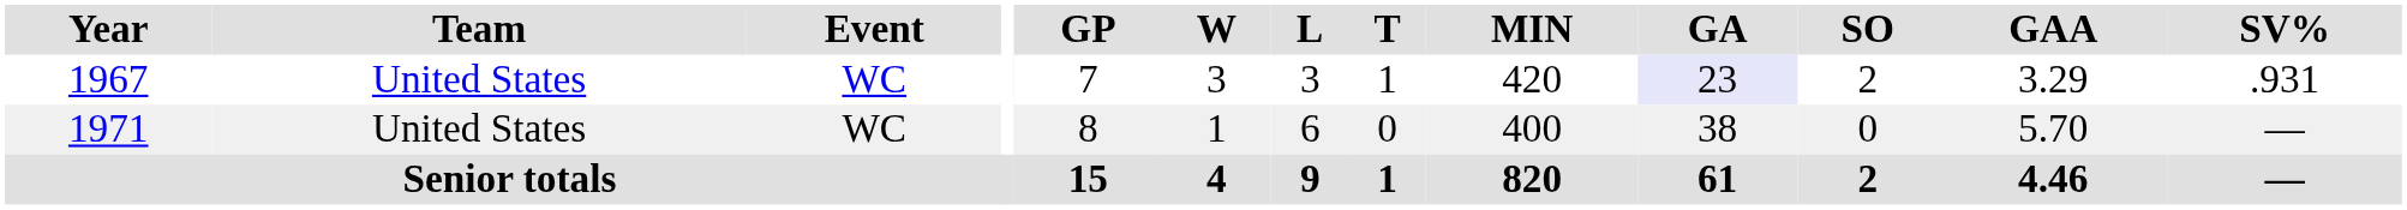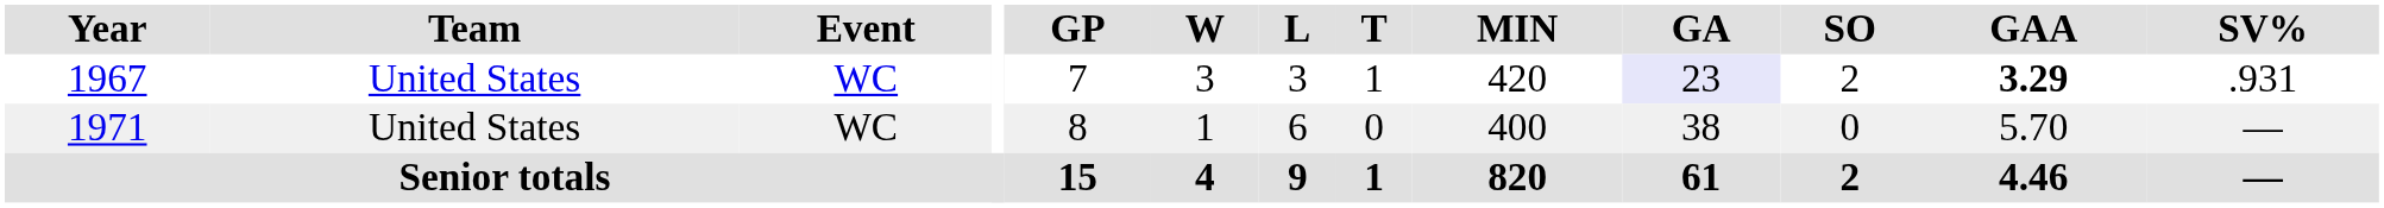1967 | GAA: normal -> bold
